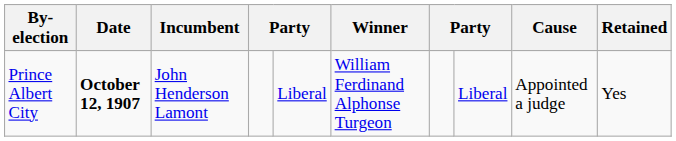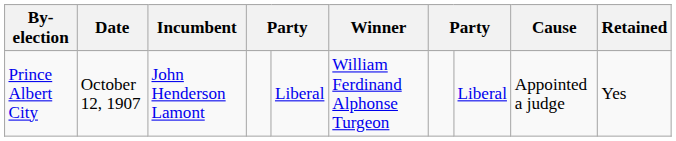Prince Albert City | Date: bold -> normal
